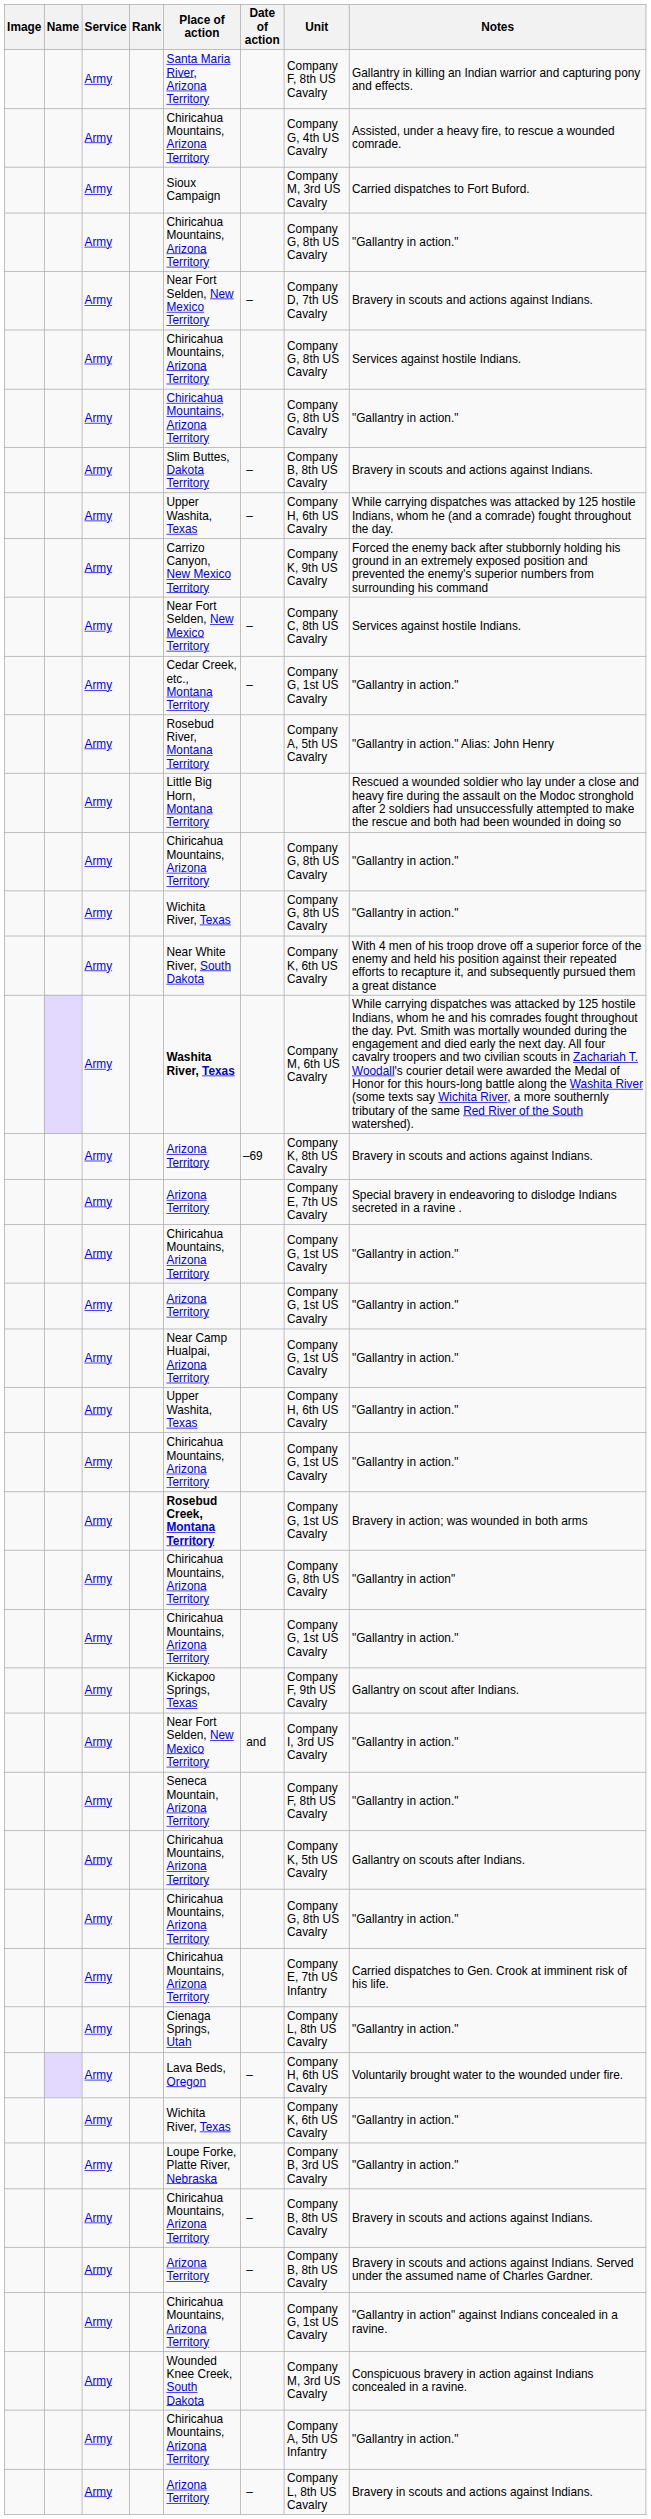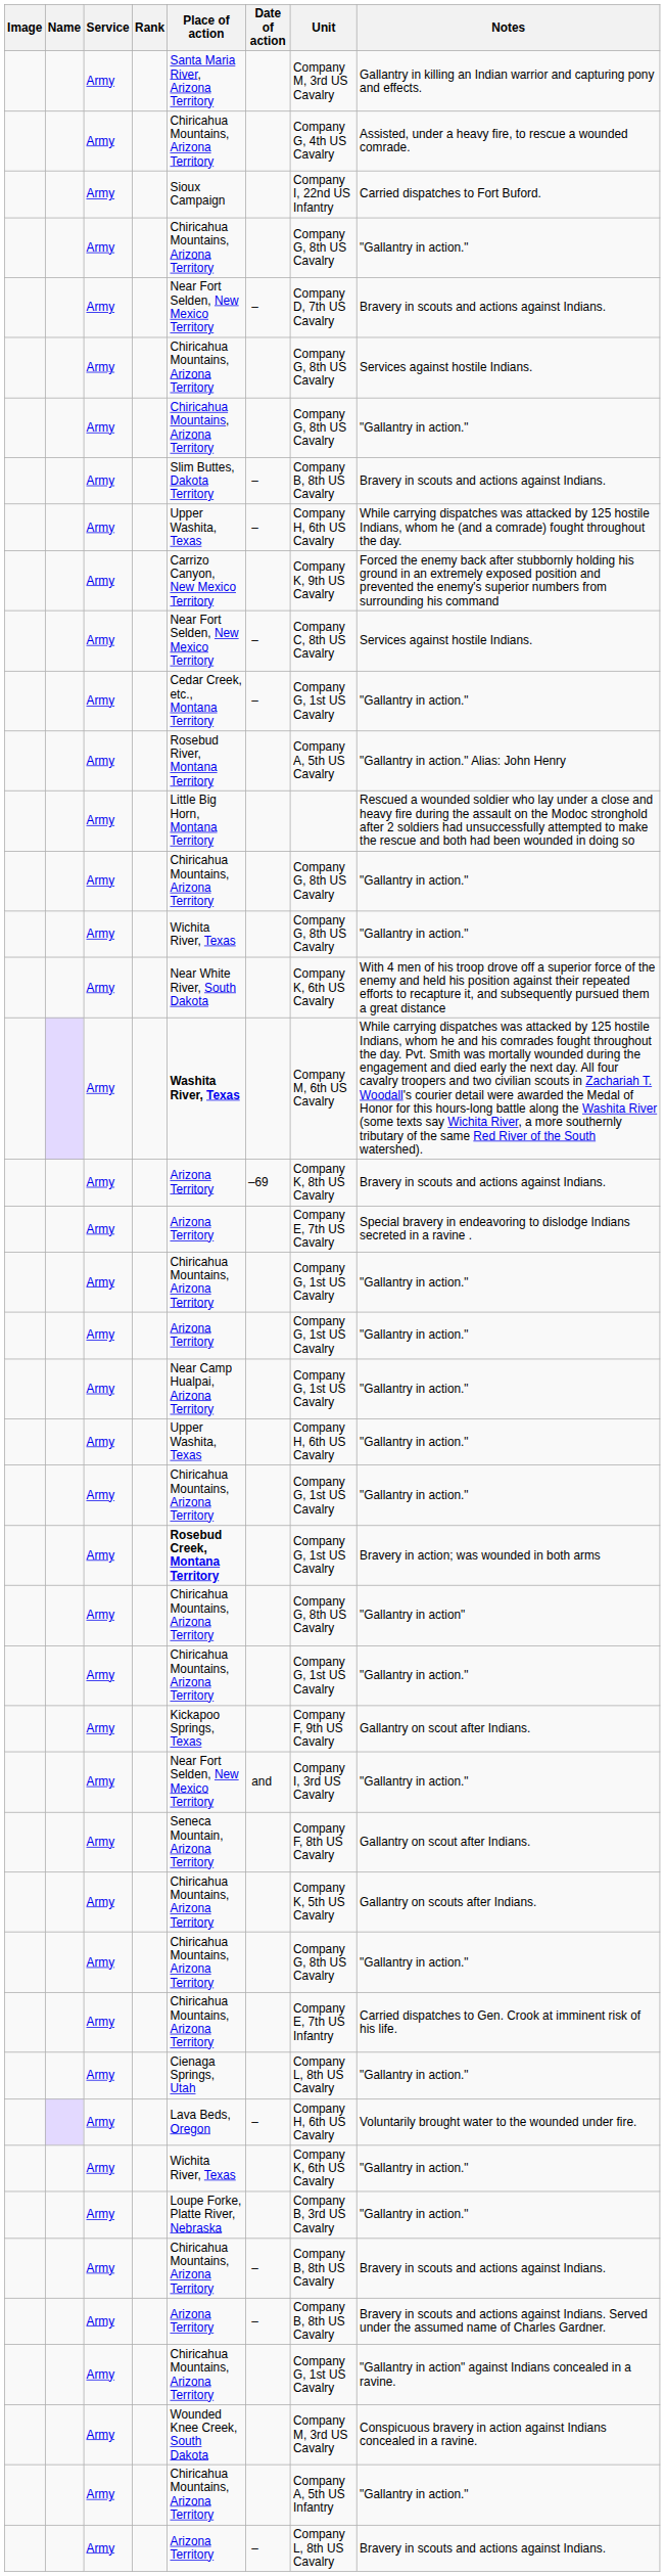row 2 | Unit: Company F, 8th US Cavalry -> Company M, 3rd US Cavalry
row 4 | Unit: Company M, 3rd US Cavalry -> Company I, 22nd US Infantry
row 32 | Notes: "Gallantry in action." -> Gallantry on scout after Indians.
